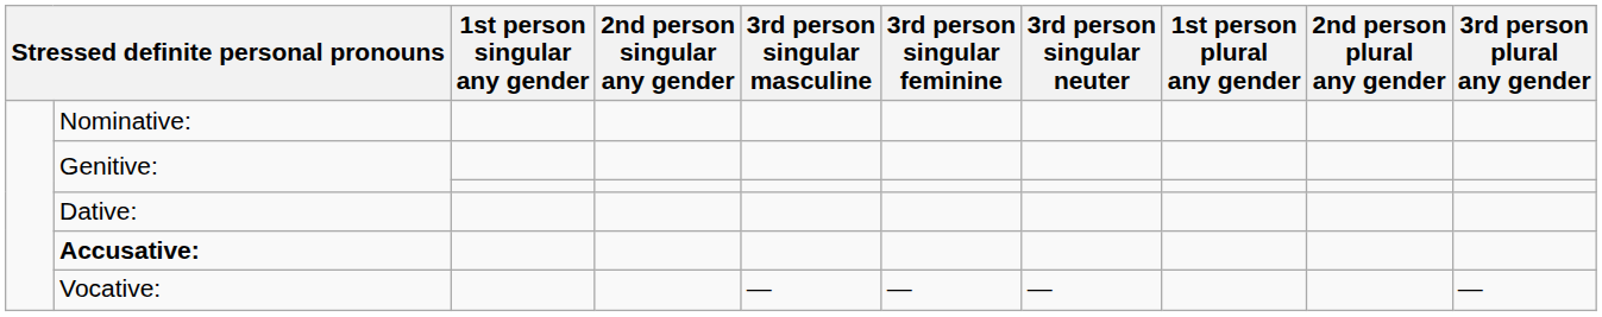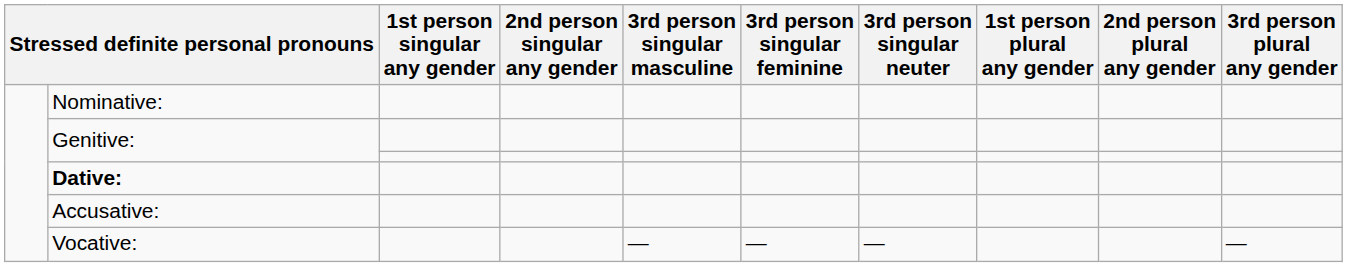Dative: | column 2: normal -> bold
Accusative: | column 2: bold -> normal
